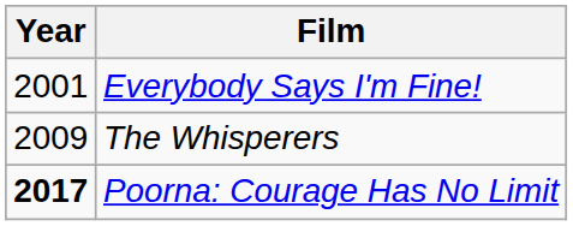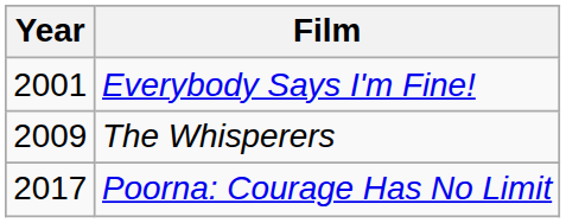Poorna: Courage Has No Limit | Year: bold -> normal
